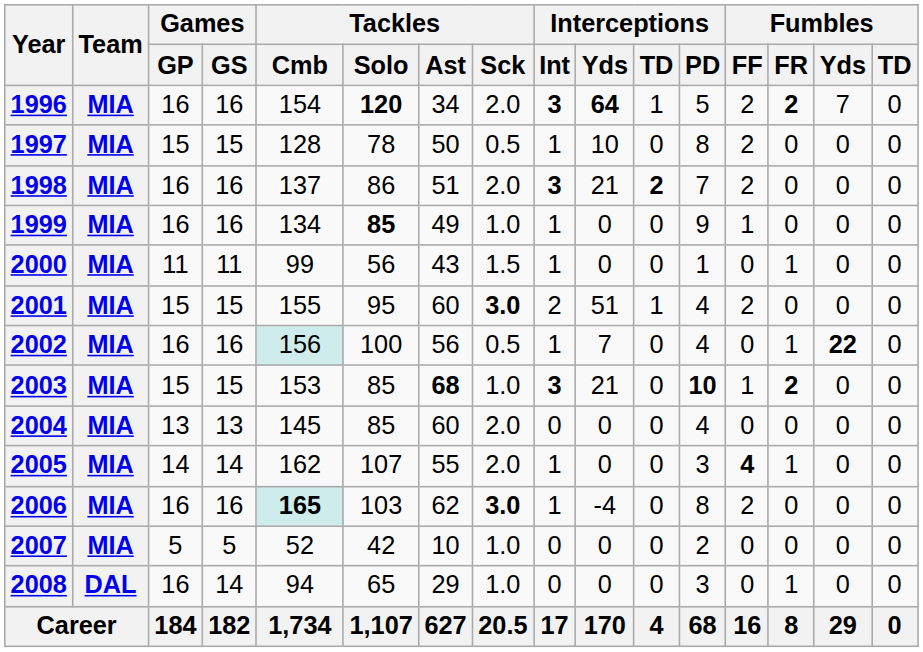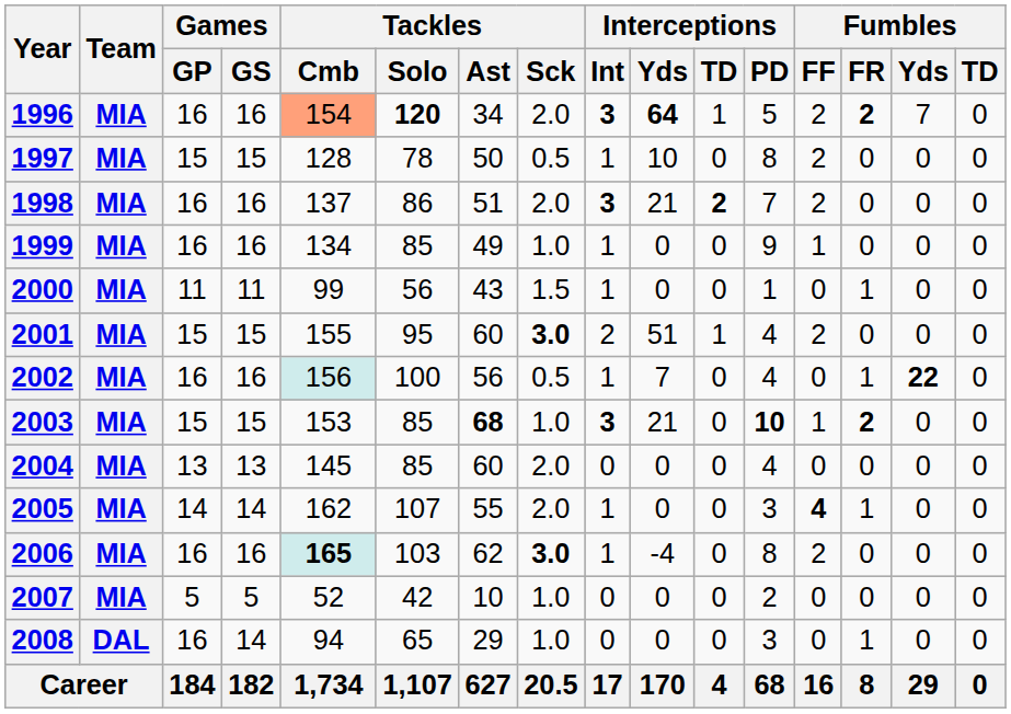1996 | Tackles / Cmb: no background -> lightsalmon background
1999 | Tackles / Solo: bold -> normal
